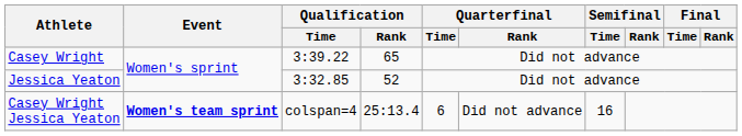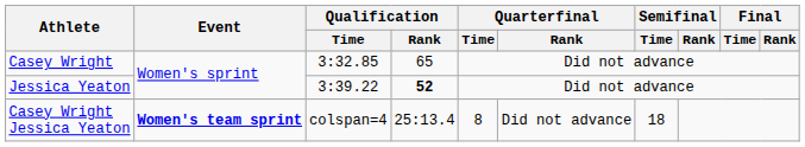Casey Wright | Qualification / Time: 3:39.22 -> 3:32.85
Jessica Yeaton | Qualification / Time: 3:32.85 -> 3:39.22
Jessica Yeaton | Qualification / Rank: normal -> bold
Casey Wright Jessica Yeaton | Quarterfinal / Time: 6 -> 8
Casey Wright Jessica Yeaton | Semifinal / Time: 16 -> 18
